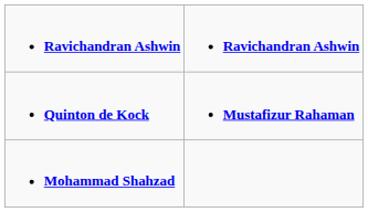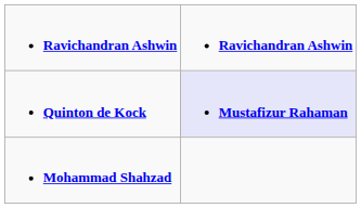Quinton de Kock | column 2: no background -> lavender background
